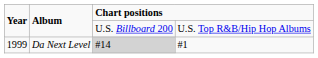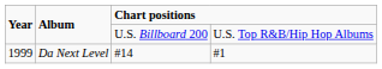1999 | column 3: lightgrey background -> no background
